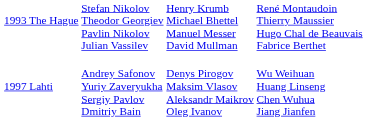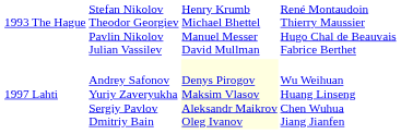1997 Lahti | column 3: no background -> lightyellow background
